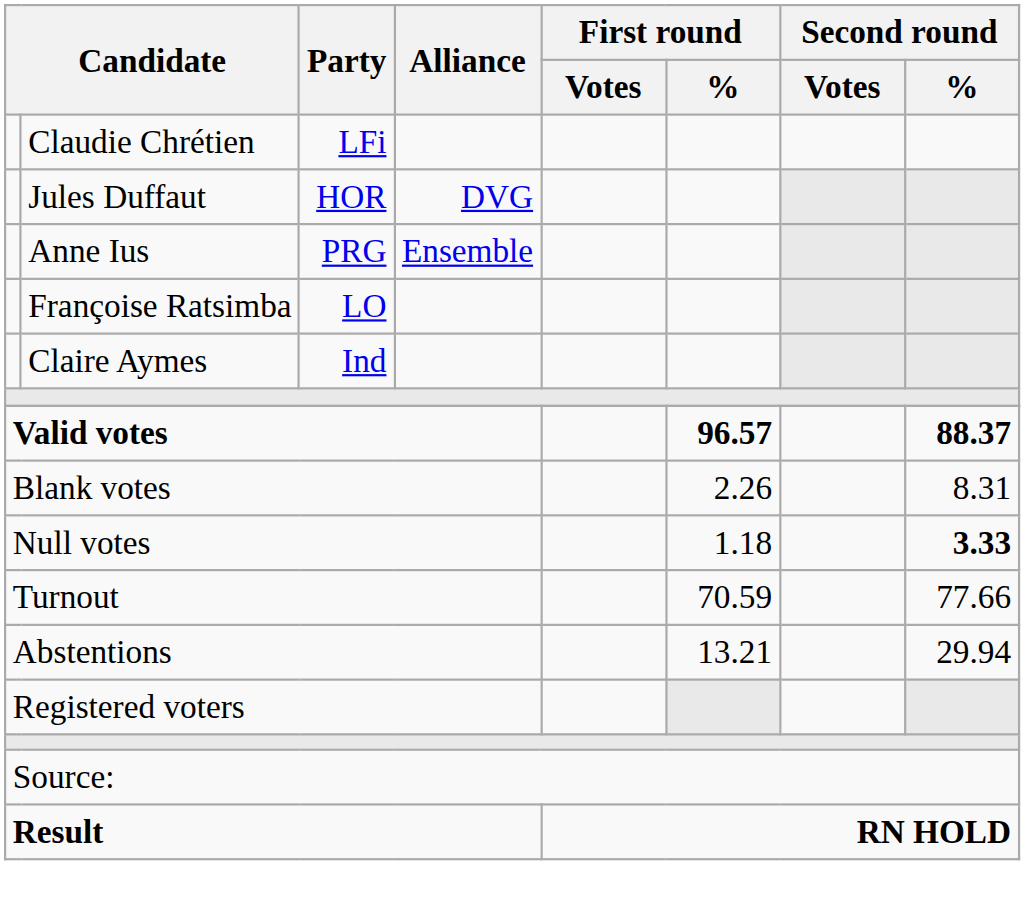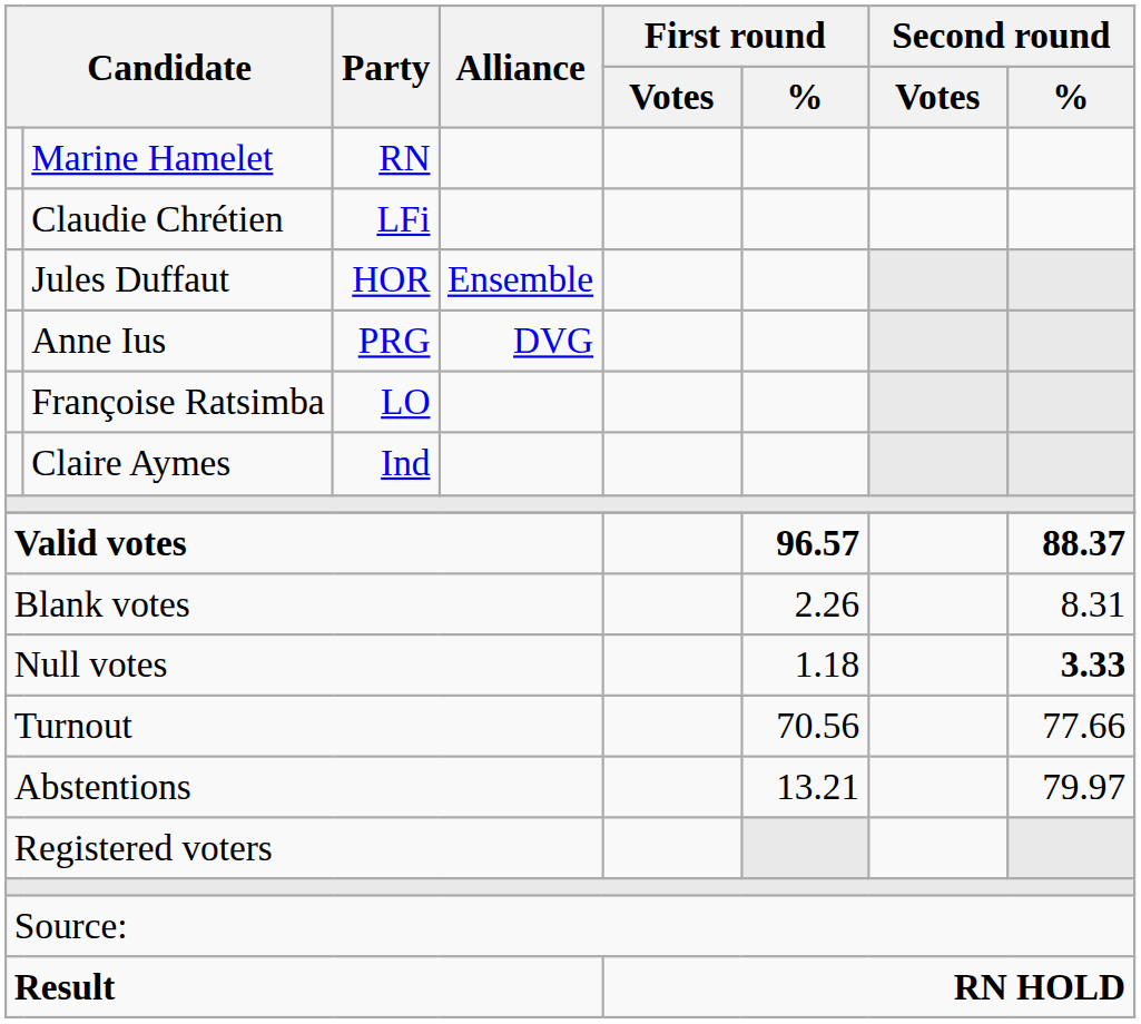+ row: Marine Hamelet | RN
Jules Duffaut | Alliance: DVG -> Ensemble
Anne Ius | Alliance: Ensemble -> DVG
Turnout | First round / %: 70.59 -> 70.56
Abstentions | Second round / %: 29.94 -> 79.97
